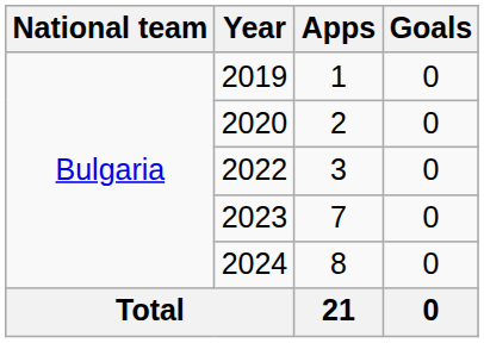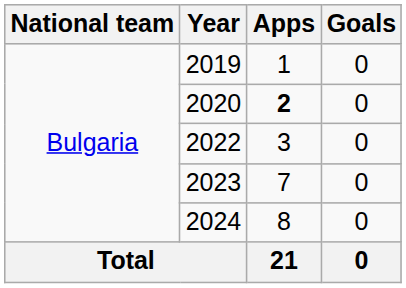2020 | Apps: normal -> bold
